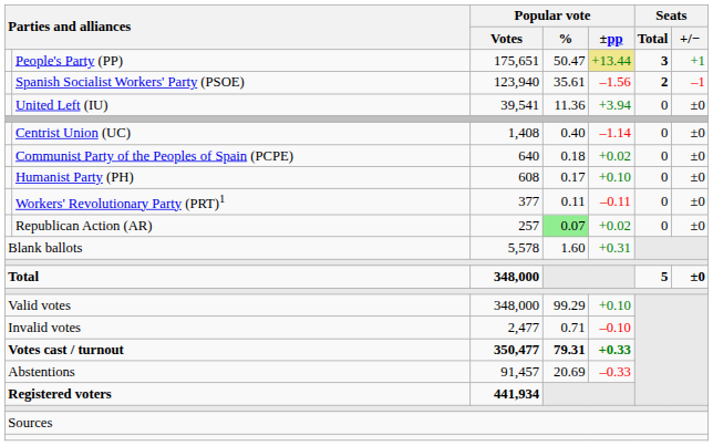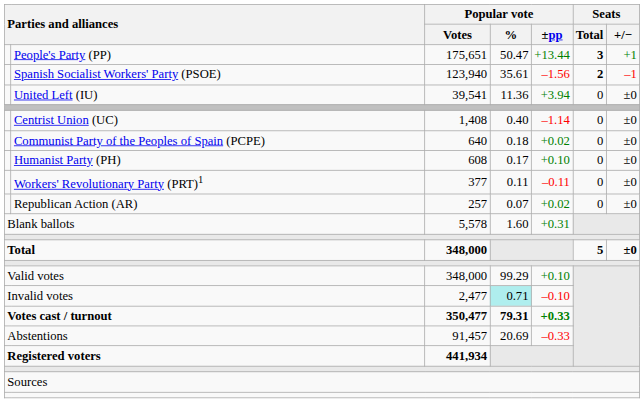People's Party (PP) | Popular vote / ±pp: khaki background -> no background
Republican Action (AR) | Popular vote / %: lightgreen background -> no background
Invalid votes | Popular vote / %: no background -> paleturquoise background
